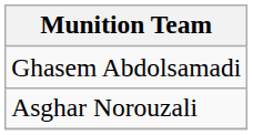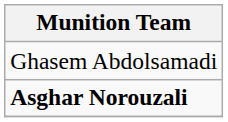row 3 | column 1: normal -> bold
